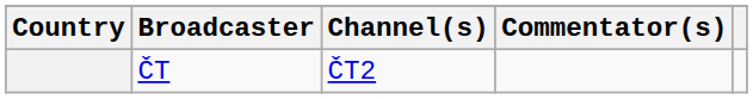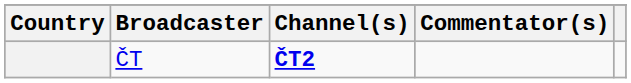ČT | Channel(s): normal -> bold
